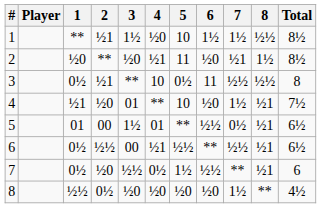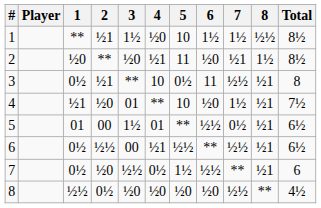row 4 | 8: ½½ -> ½1
row 9 | 7: 1½ -> ½½
